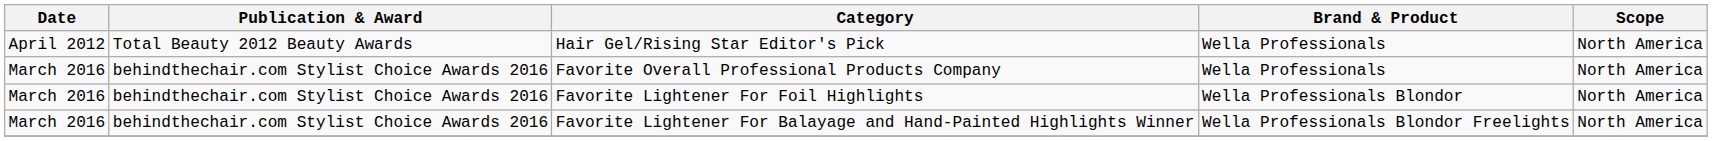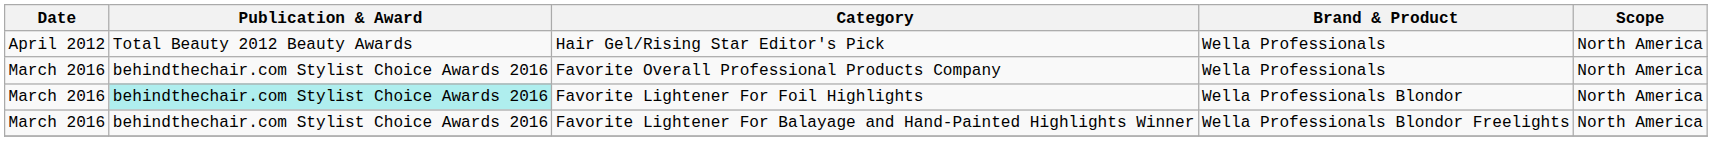Favorite Lightener For Foil Highlights | Publication & Award: no background -> paleturquoise background
